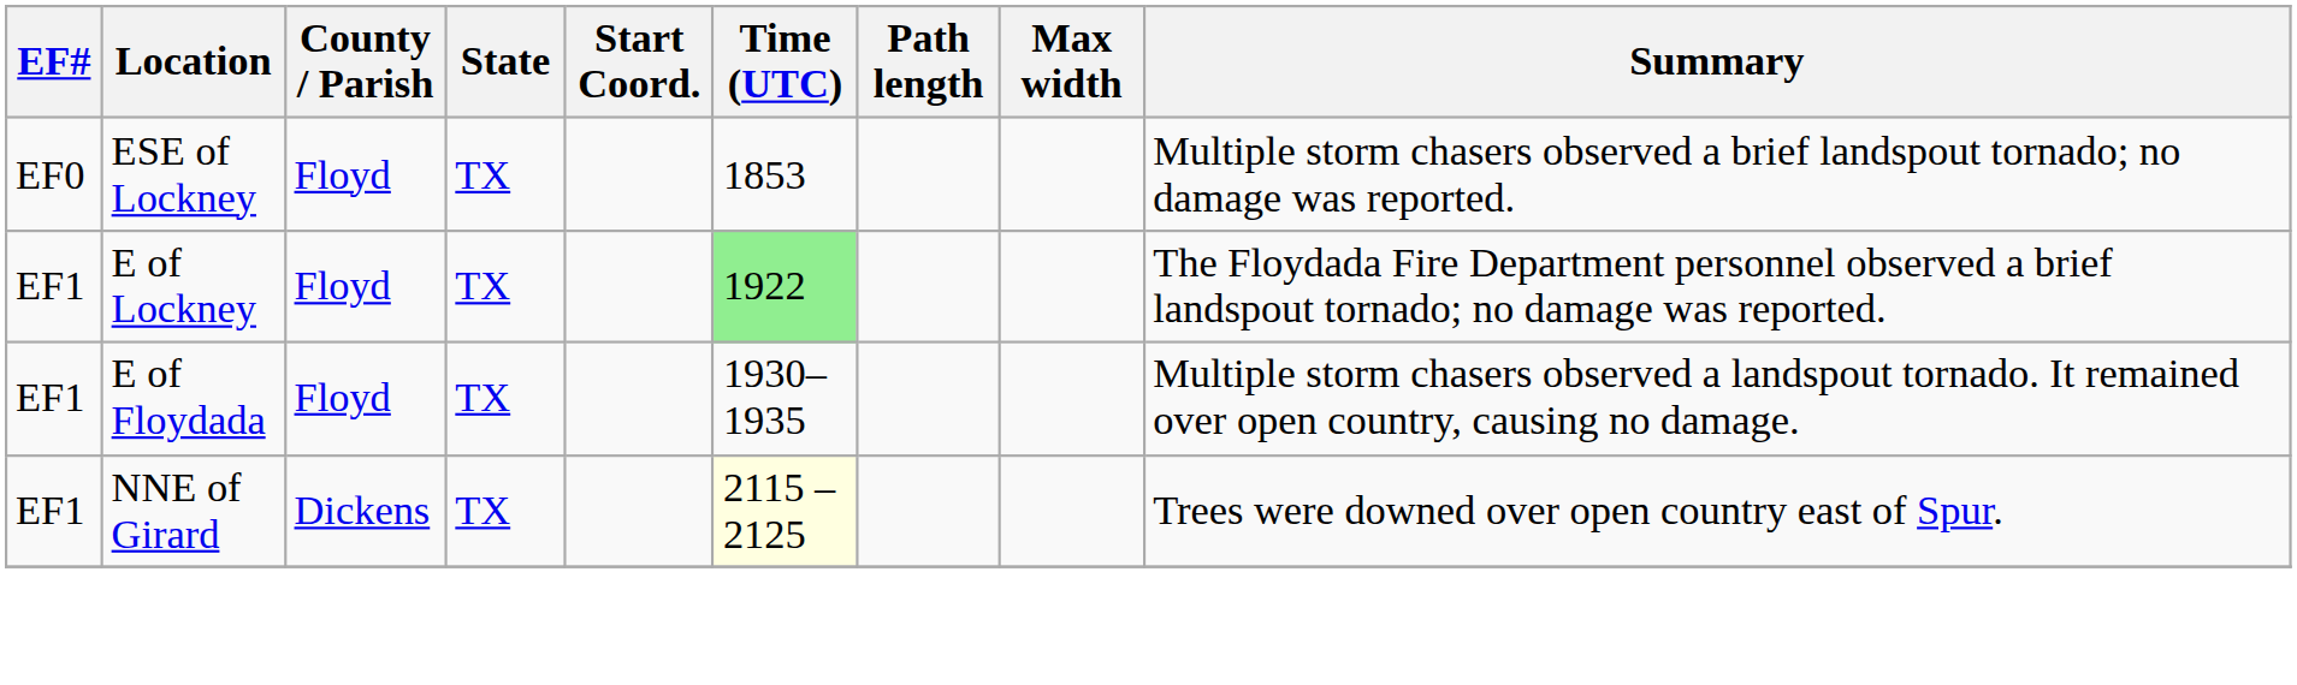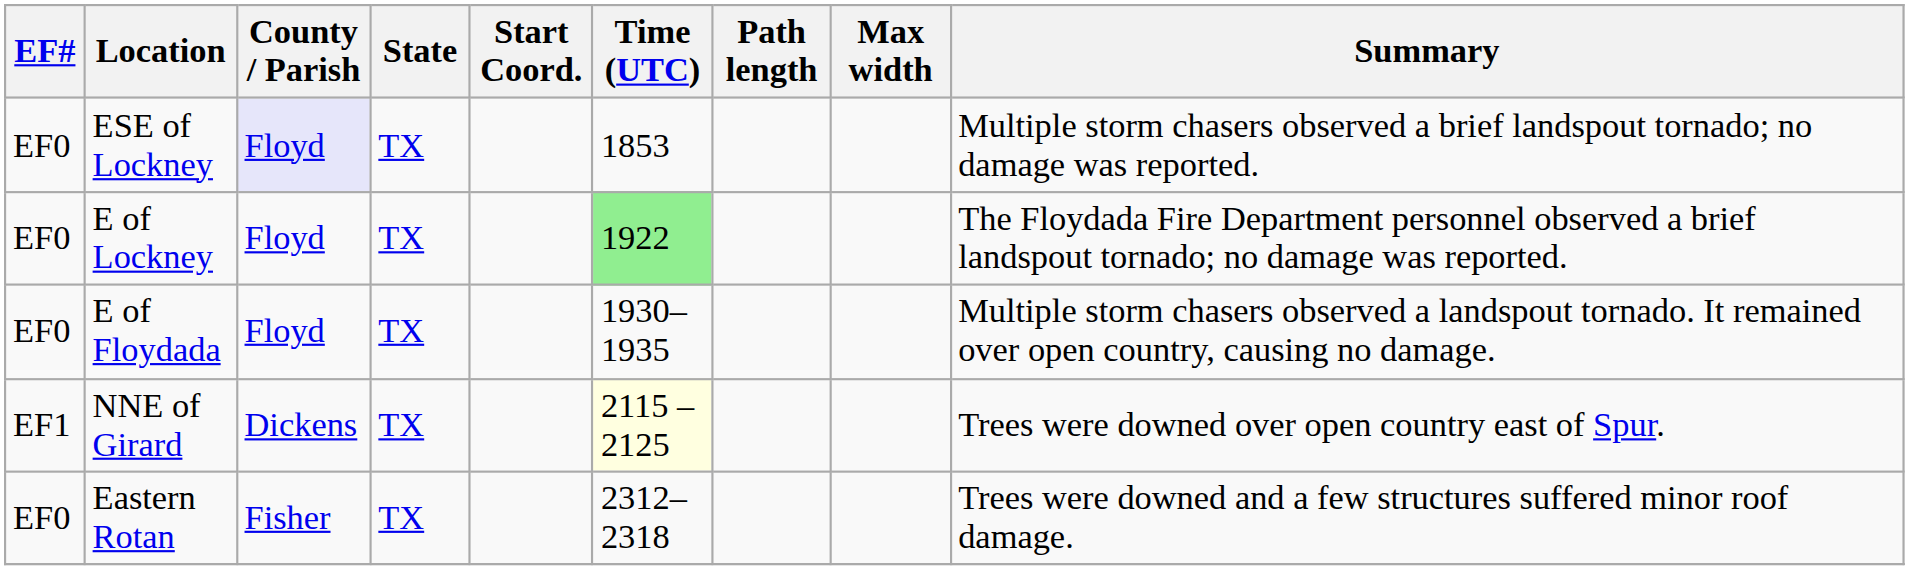ESE of Lockney | County / Parish: no background -> lavender background
E of Lockney | EF#: EF1 -> EF0
E of Floydada | EF#: EF1 -> EF0
+ row: EF0 | Eastern Rotan | Fisher | TX | 2312–2318 | Trees were downed and a few structures suffered minor roof damage.
